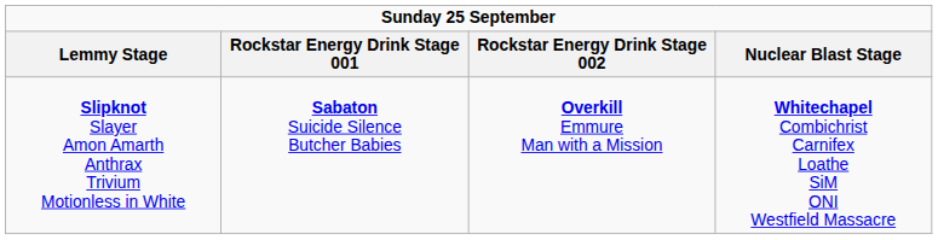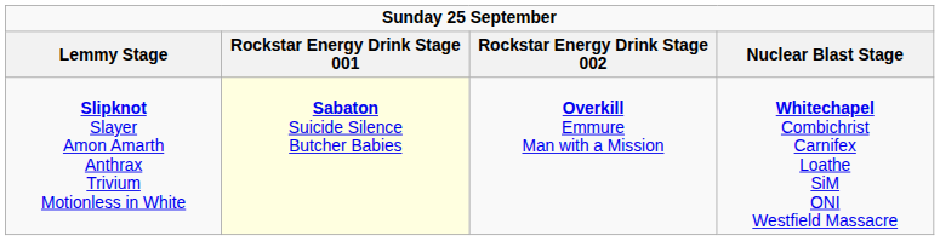row 3 | Rockstar Energy Drink Stage 001: no background -> lightyellow background
